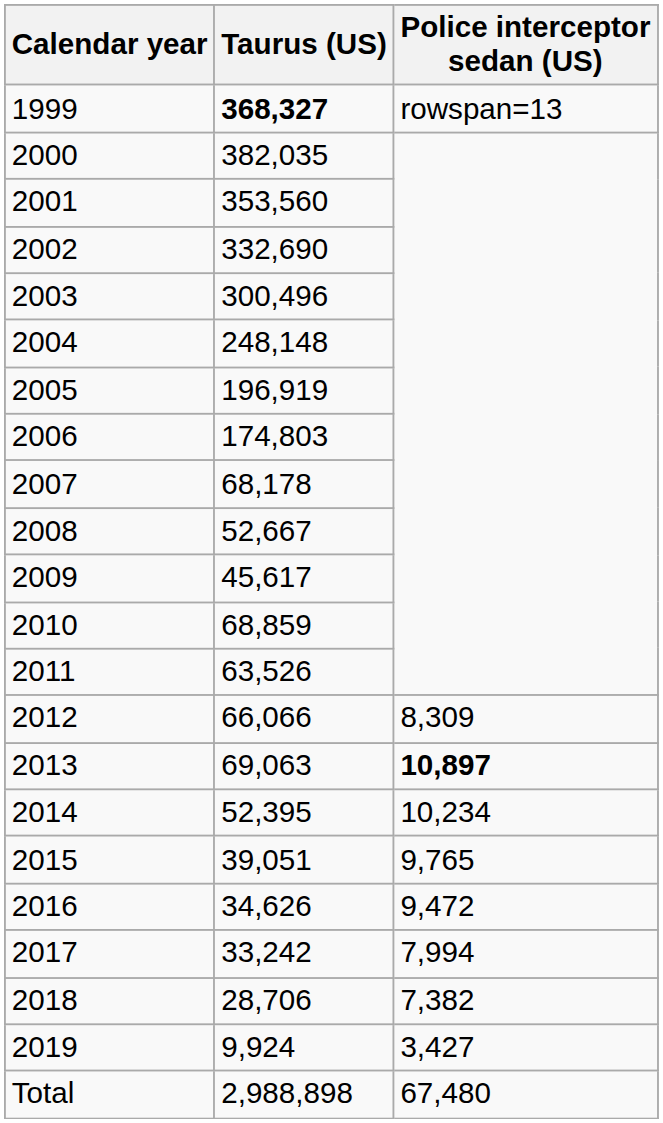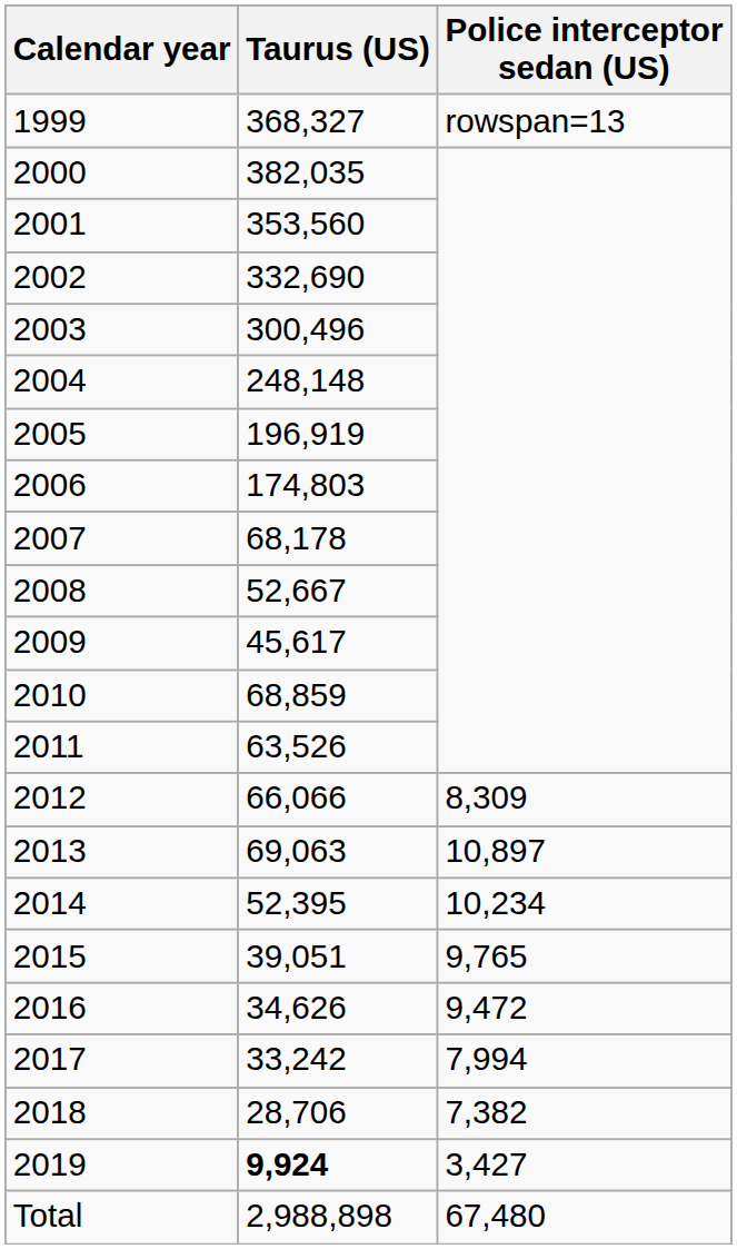1999 | Taurus (US): bold -> normal
2013 | Police interceptor sedan (US): bold -> normal
2019 | Taurus (US): normal -> bold
